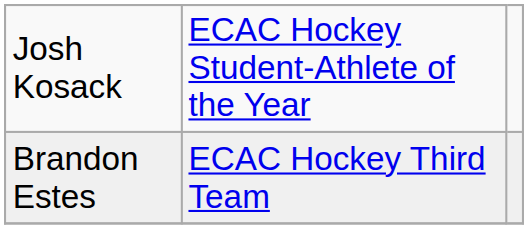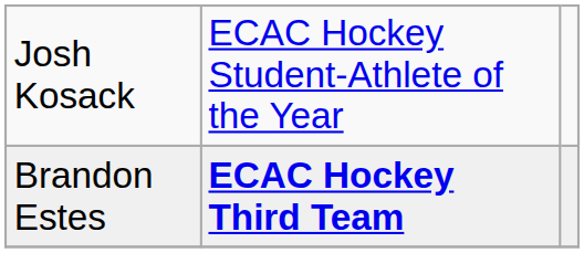Brandon Estes | column 2: normal -> bold
